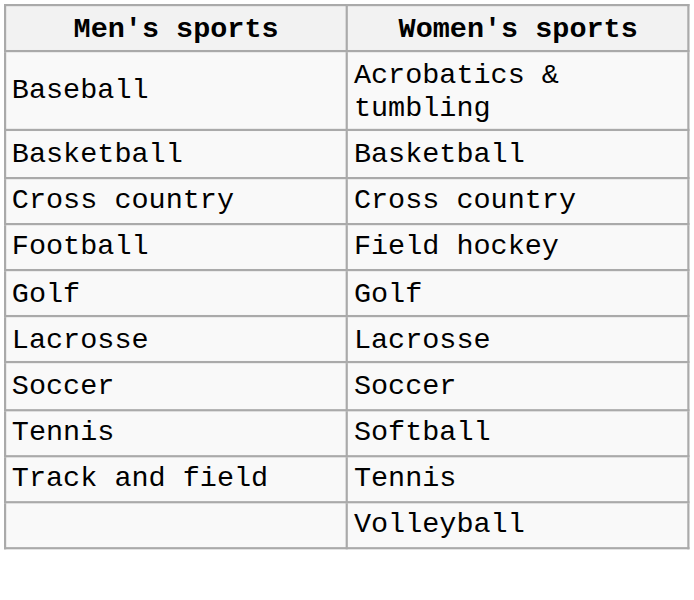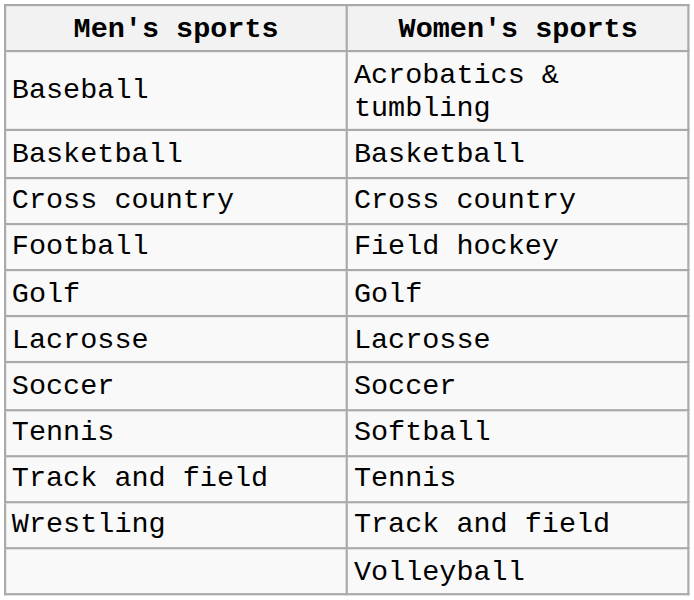+ row: Wrestling | Track and field
